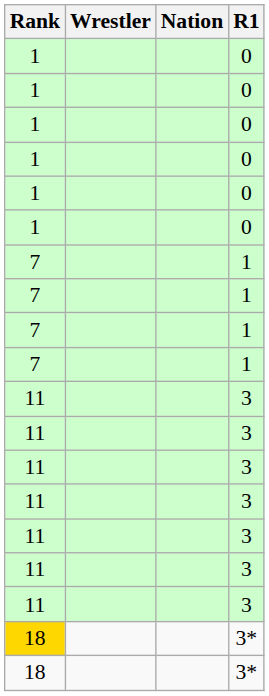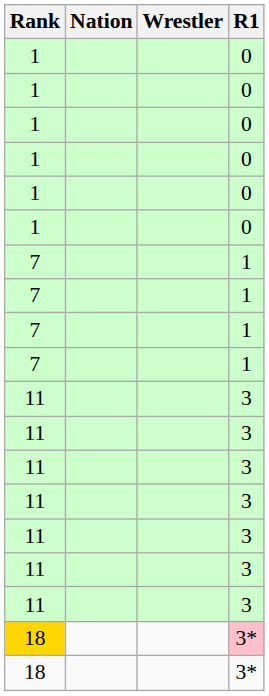columns swapped: Wrestler <-> Nation
row 19 | R1: no background -> pink background
